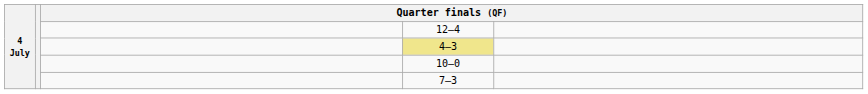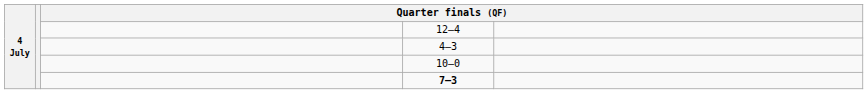4–3 | column 4: khaki background -> no background
7–3 | column 4: normal -> bold
